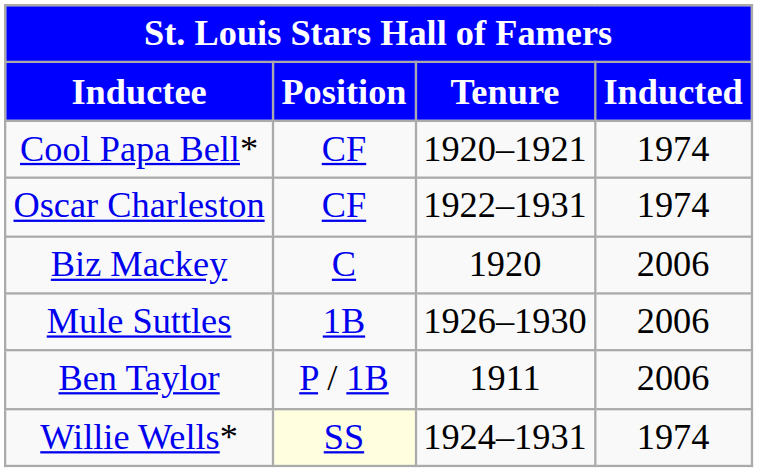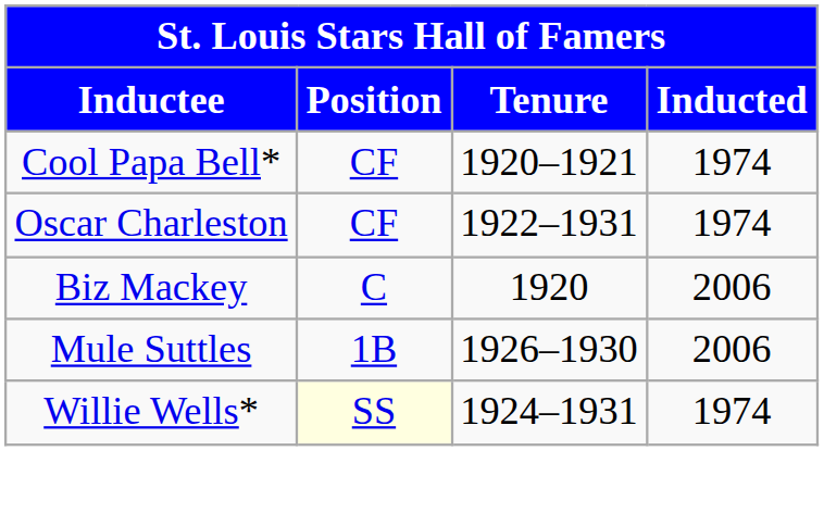- row: Ben Taylor | P / 1B | 1911 | 2006
